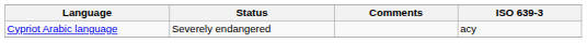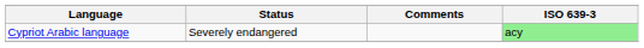Cypriot Arabic language | ISO 639-3: no background -> lightgreen background
